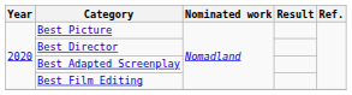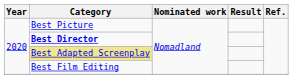Best Director | Category: normal -> bold
Best Adapted Screenplay | Category: no background -> khaki background
